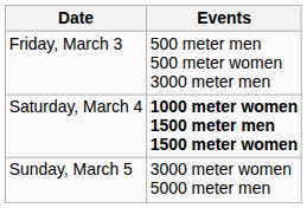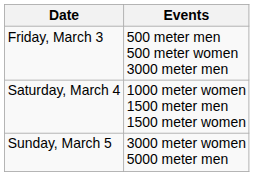Saturday, March 4 | Events: bold -> normal
